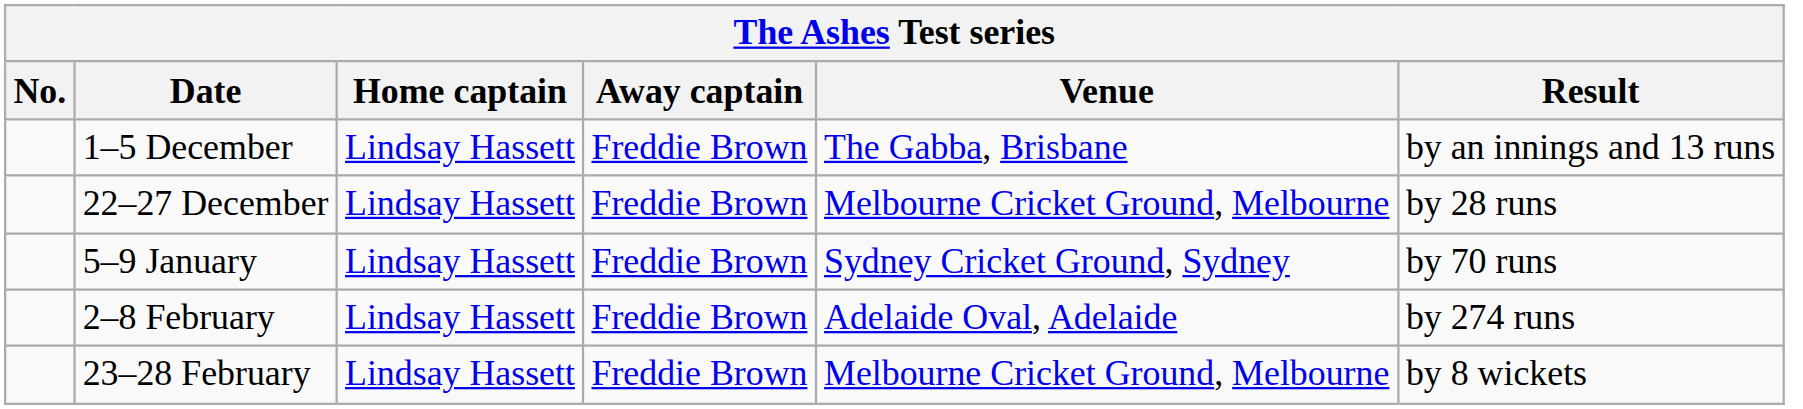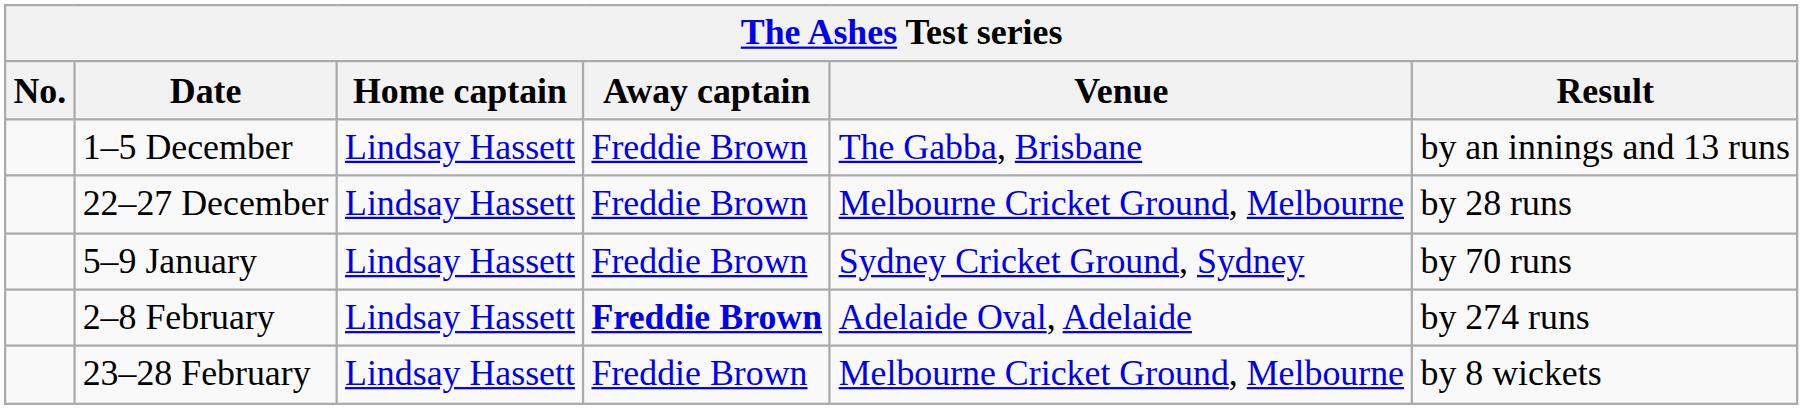2–8 February | Away captain: normal -> bold
